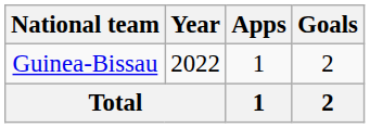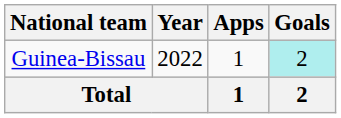Guinea-Bissau | Goals: no background -> paleturquoise background
